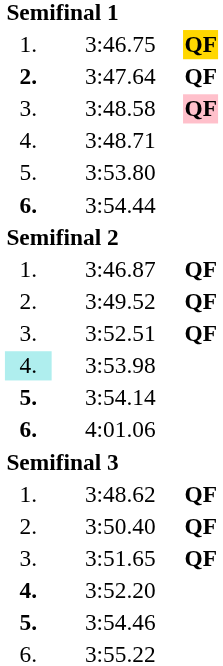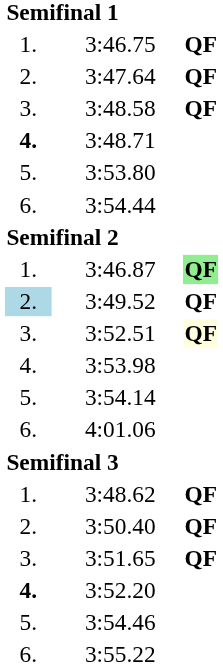3:46.75 | column 3: gold background -> no background
3:47.64 | column 1: bold -> normal
3:48.58 | column 3: pink background -> no background
3:48.71 | column 1: normal -> bold
3:54.44 | column 1: bold -> normal
3:46.87 | column 3: no background -> lightgreen background
3:49.52 | column 1: no background -> lightblue background
3:52.51 | column 3: no background -> lightyellow background
3:53.98 | column 1: paleturquoise background -> no background
3:54.14 | column 1: bold -> normal
4:01.06 | column 1: bold -> normal
3:54.46 | column 1: bold -> normal
